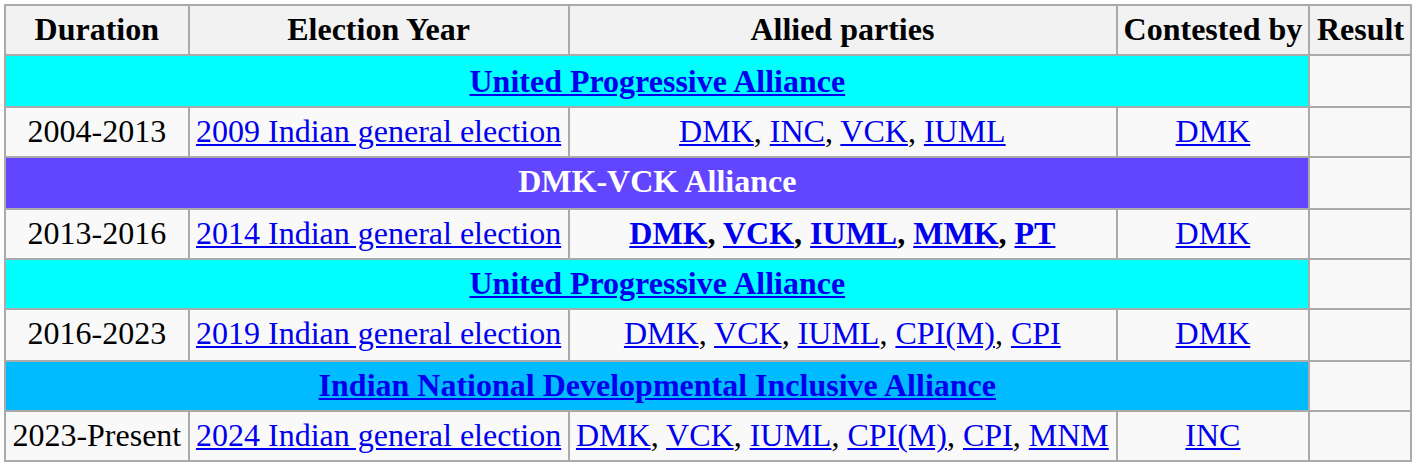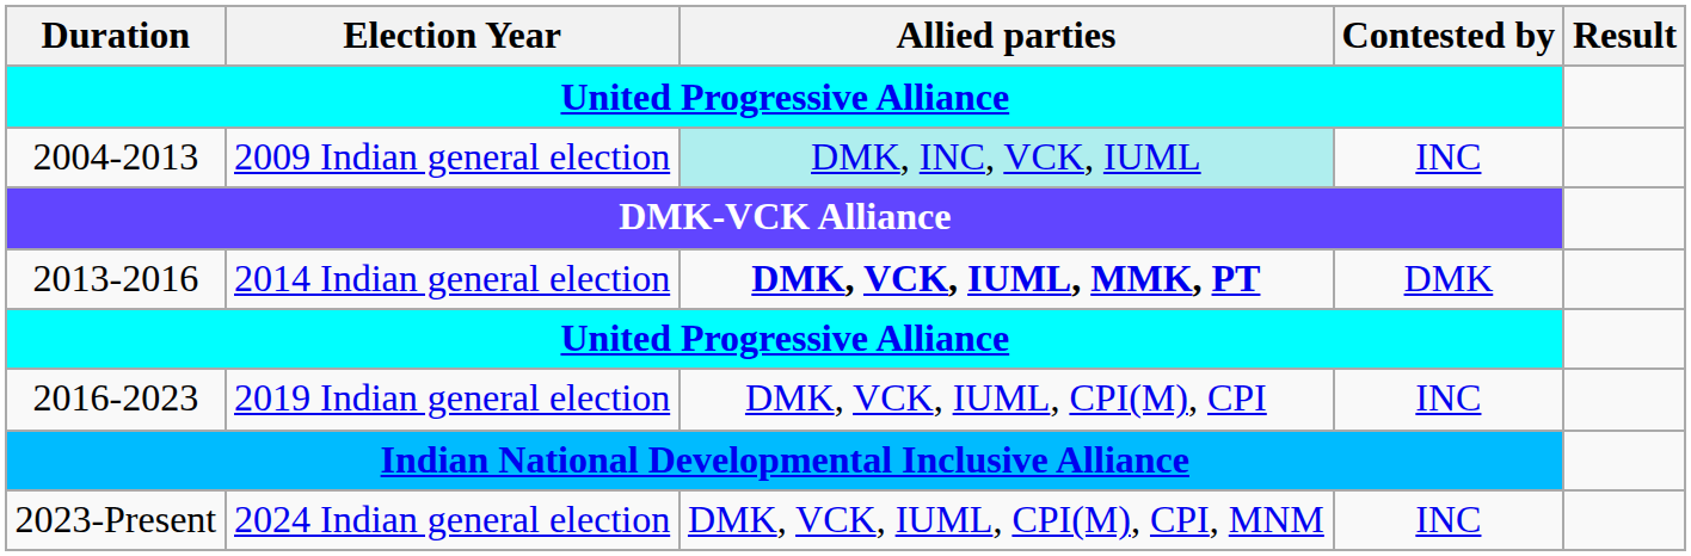2009 Indian general election | Allied parties / United Progressive Alliance: no background -> paleturquoise background
2009 Indian general election | Contested by / United Progressive Alliance: DMK -> INC
2019 Indian general election | Contested by / United Progressive Alliance: DMK -> INC
